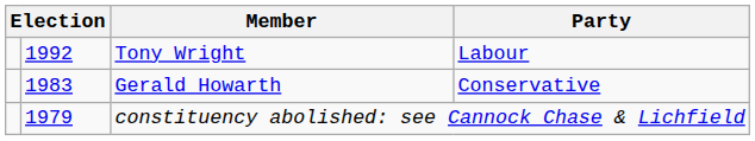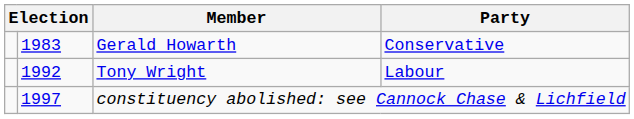rows swapped: Gerald Howarth <-> Tony Wright
constituency abolished: see Cannock Chase & Lichfield | column 2: 1979 -> 1997
